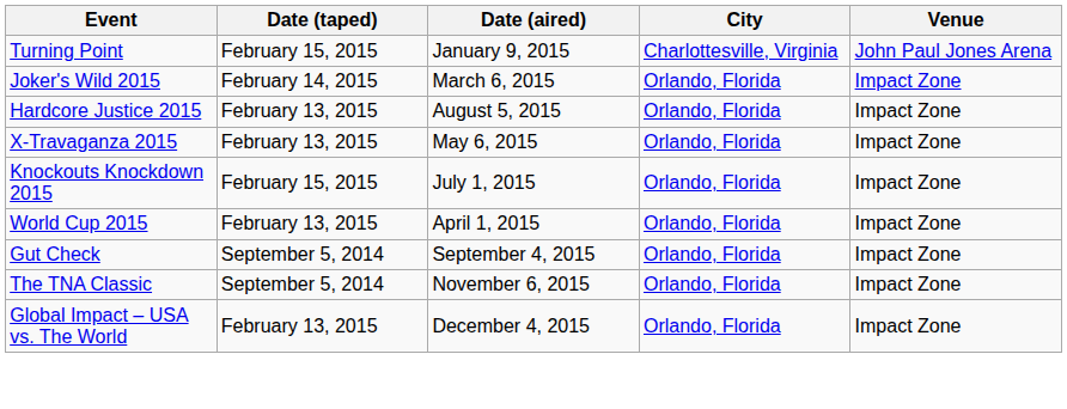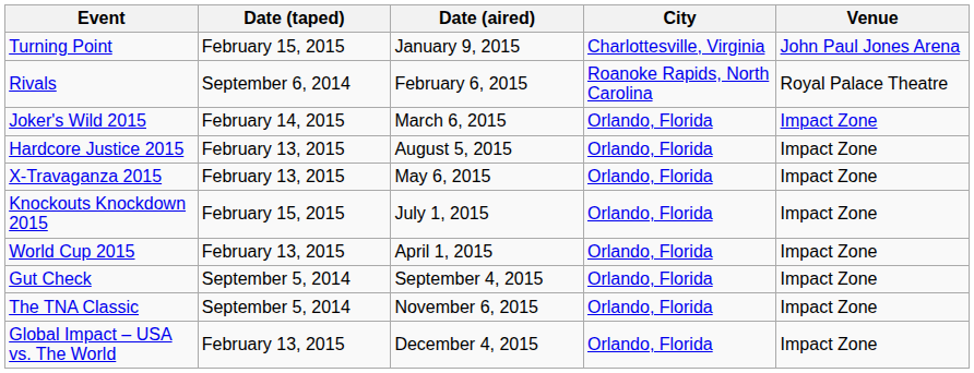+ row: Rivals | September 6, 2014 | February 6, 2015 | Roanoke Rapids, North Carolina | Royal Palace Theatre
